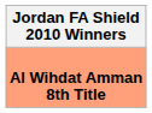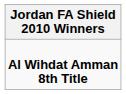row 2 | column 1: lightsalmon background -> no background
